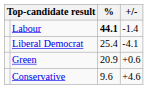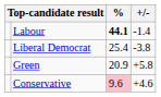Liberal Democrat | +/-: -4.1 -> -3.8
Green | +/-: +0.6 -> +5.8
Conservative | %: no background -> pink background
